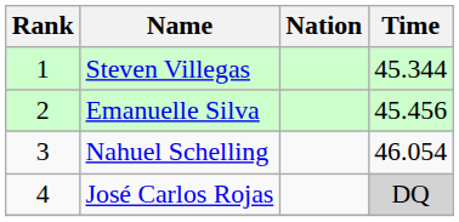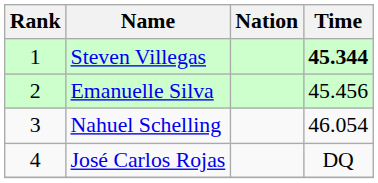Steven Villegas | Time: normal -> bold
José Carlos Rojas | Time: lightgrey background -> no background
